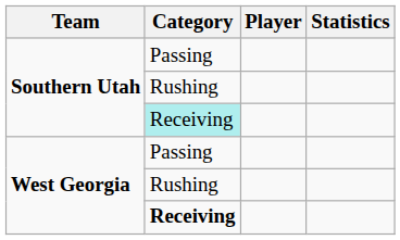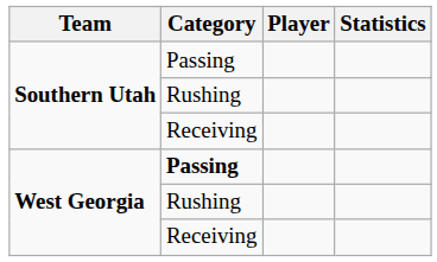Southern Utah / Receiving | Category: paleturquoise background -> no background
West Georgia / Passing | Category: normal -> bold
West Georgia / Receiving | Category: bold -> normal
